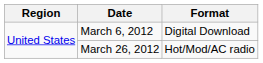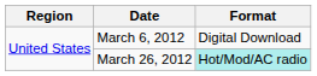March 26, 2012 | Format: no background -> paleturquoise background
